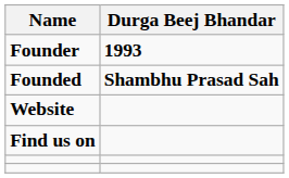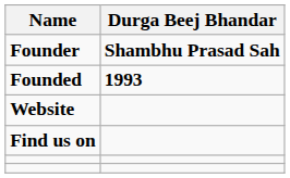row 2 | Durga Beej Bhandar: 1993 -> Shambhu Prasad Sah
row 3 | Durga Beej Bhandar: Shambhu Prasad Sah -> 1993
